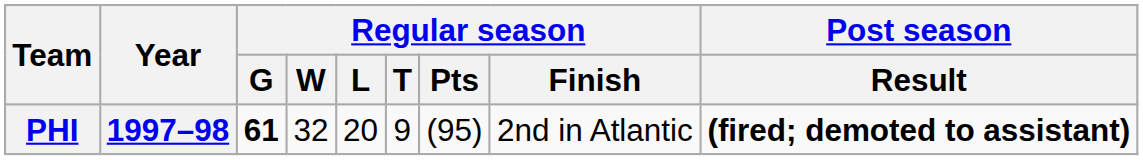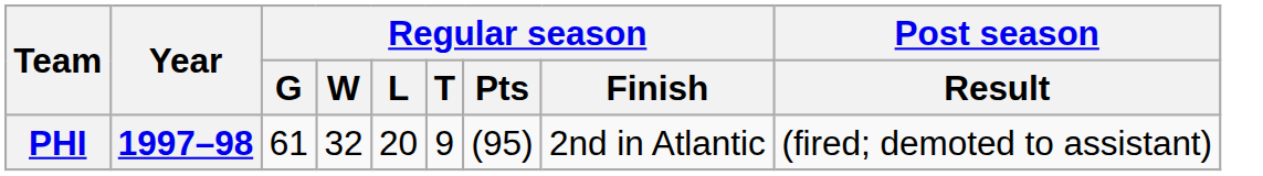PHI | Regular season / G: bold -> normal
PHI | Post season / Result: bold -> normal
